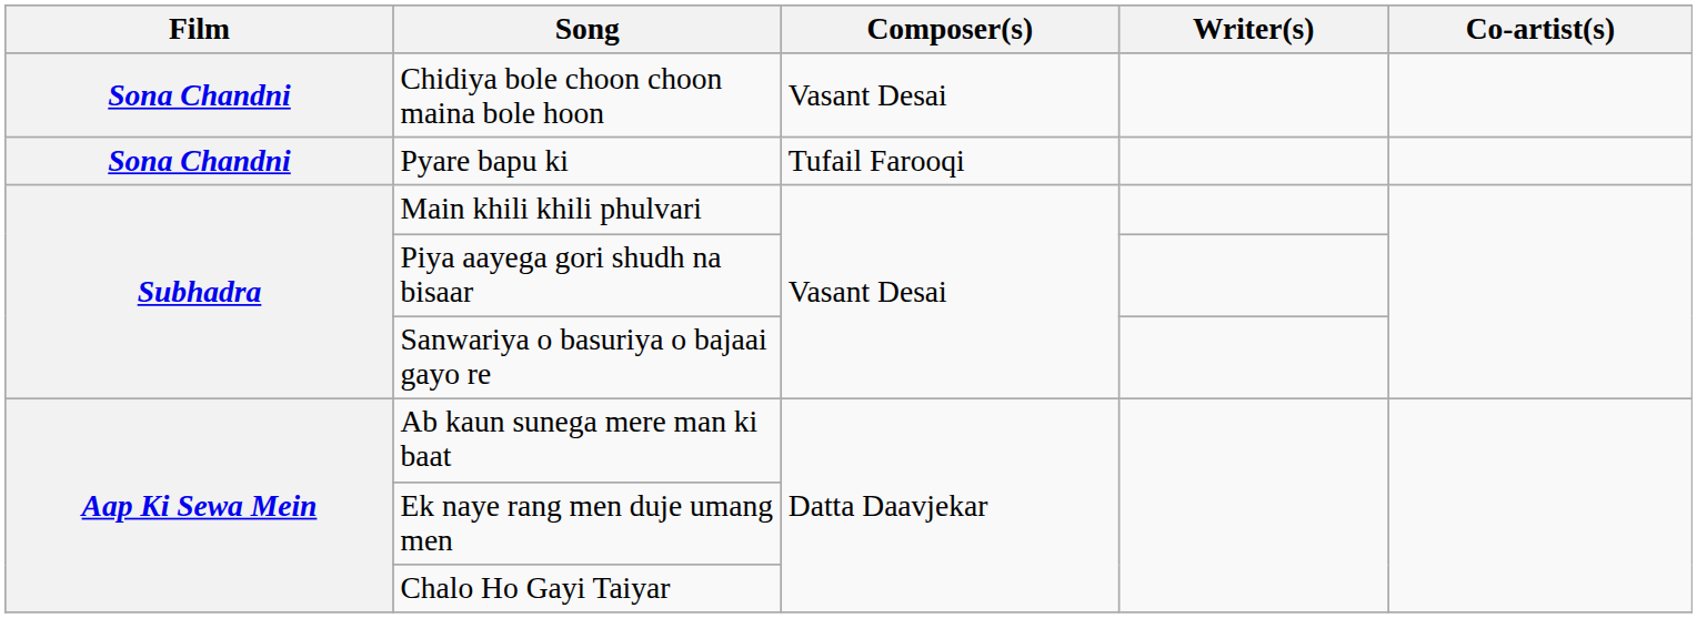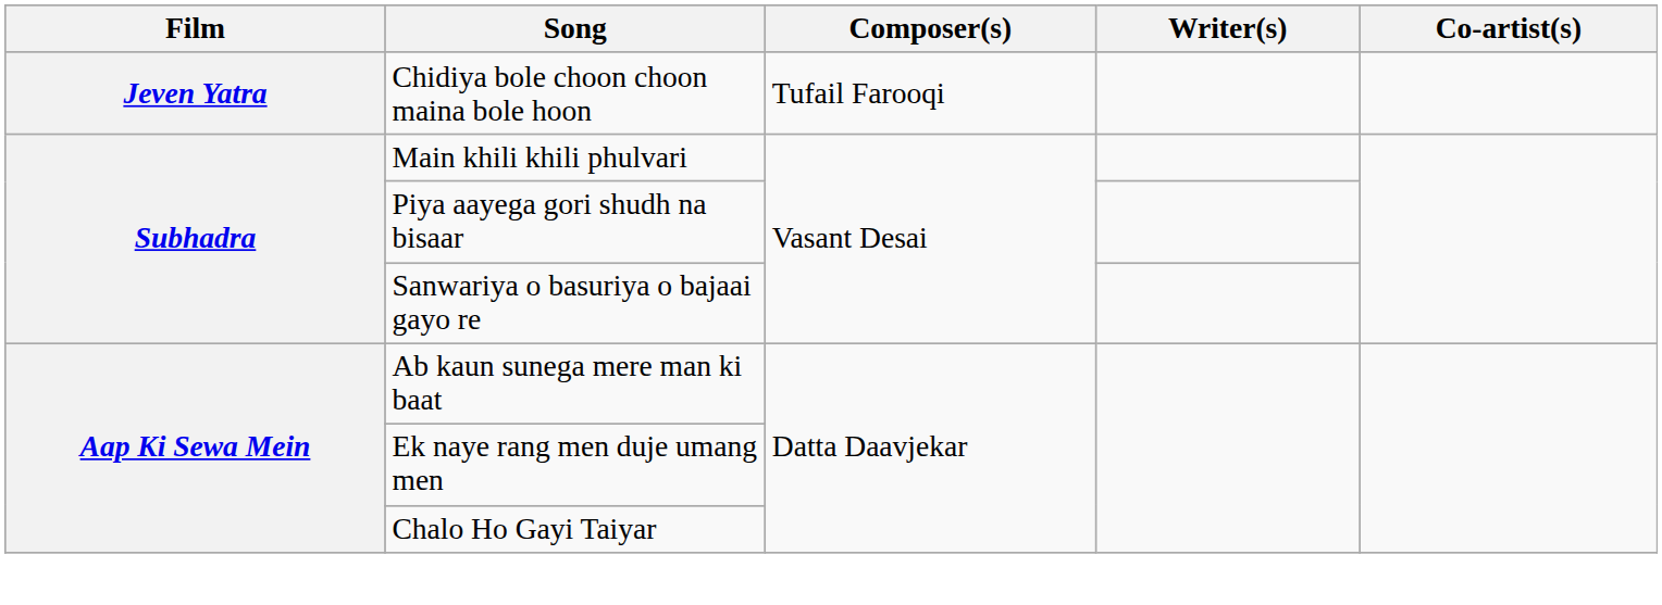Chidiya bole choon choon maina bole hoon | Film: Sona Chandni -> Jeven Yatra
Chidiya bole choon choon maina bole hoon | Composer(s): Vasant Desai -> Tufail Farooqi
- row: Sona Chandni | Pyare bapu ki | Tufail Farooqi
